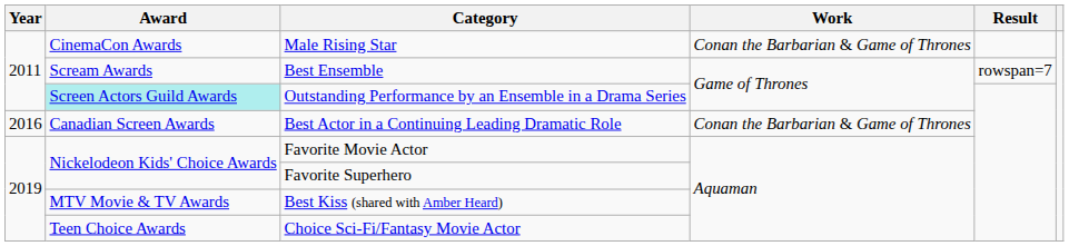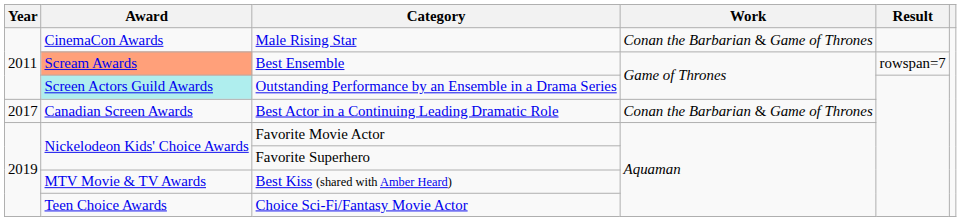Best Ensemble | Award: no background -> lightsalmon background
Best Actor in a Continuing Leading Dramatic Role | Year: 2016 -> 2017
